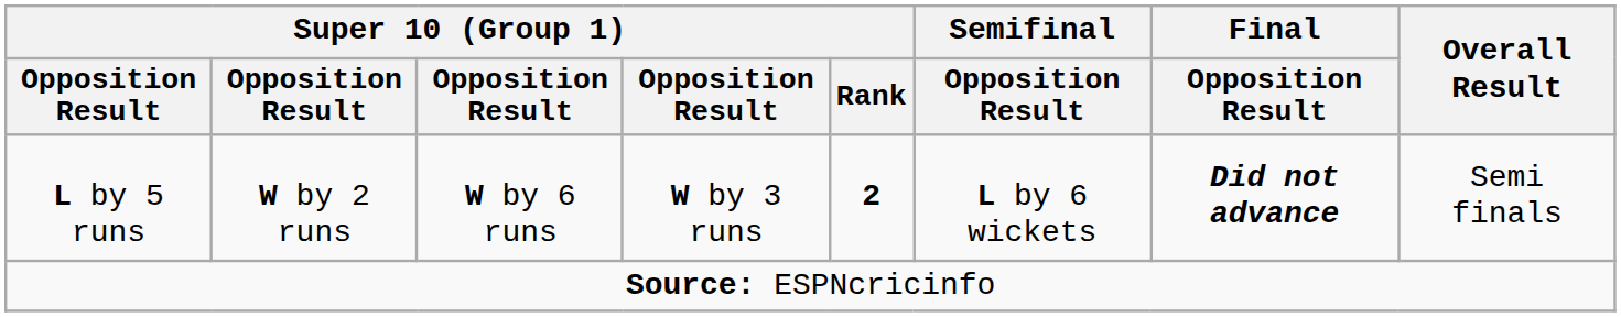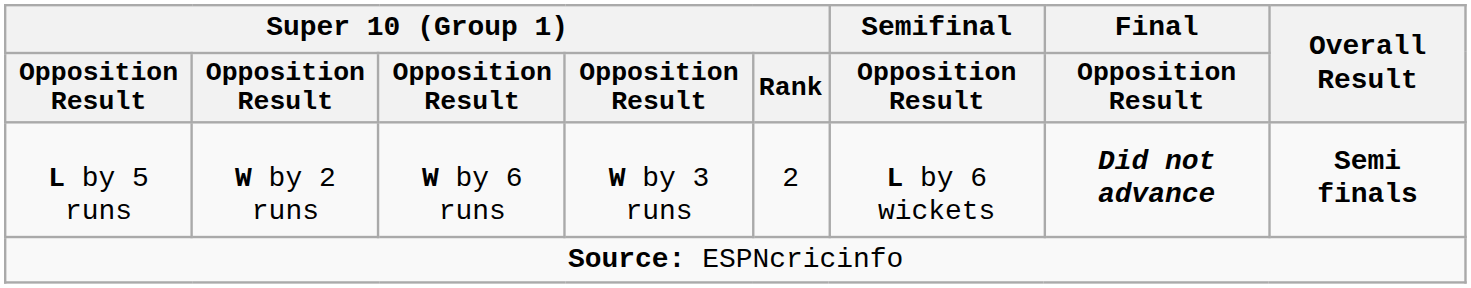L by 5 runs | Super 10 (Group 1) / Rank: bold -> normal
L by 5 runs | Overall Result: normal -> bold
